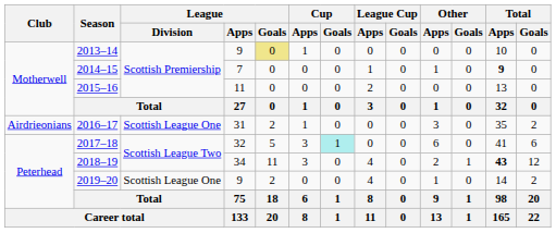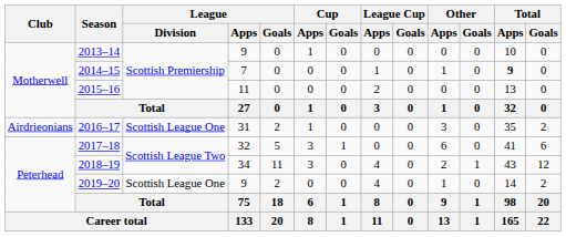2013–14 | League / Goals: khaki background -> no background
2017–18 | Cup / Goals: paleturquoise background -> no background
2018–19 | Total / Apps: bold -> normal
